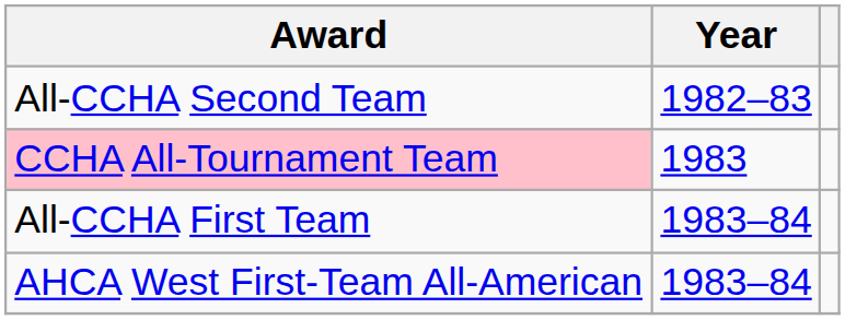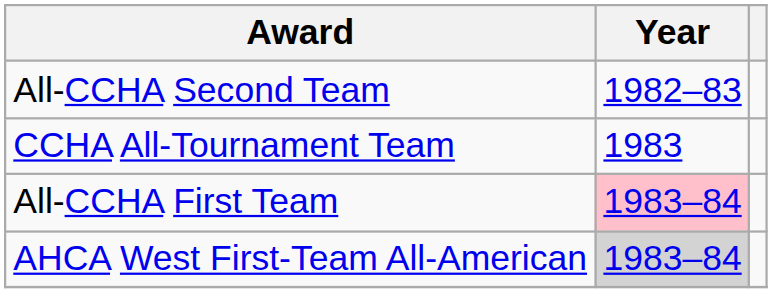row 3 | Award: pink background -> no background
row 4 | Year: no background -> pink background
row 5 | Year: no background -> lightgrey background
